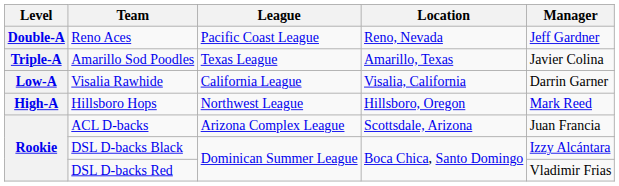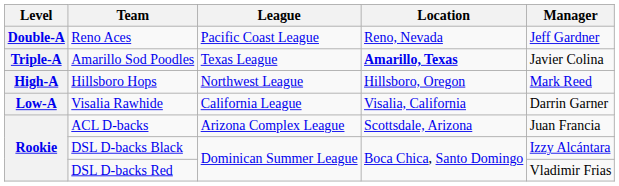Amarillo Sod Poodles | Location: normal -> bold
rows swapped: Hillsboro Hops <-> Visalia Rawhide
